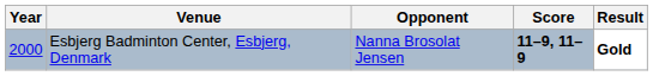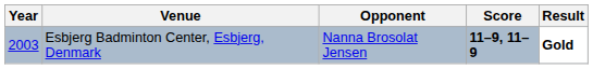Esbjerg Badminton Center, Esbjerg, Denmark | Year: 2000 -> 2003
